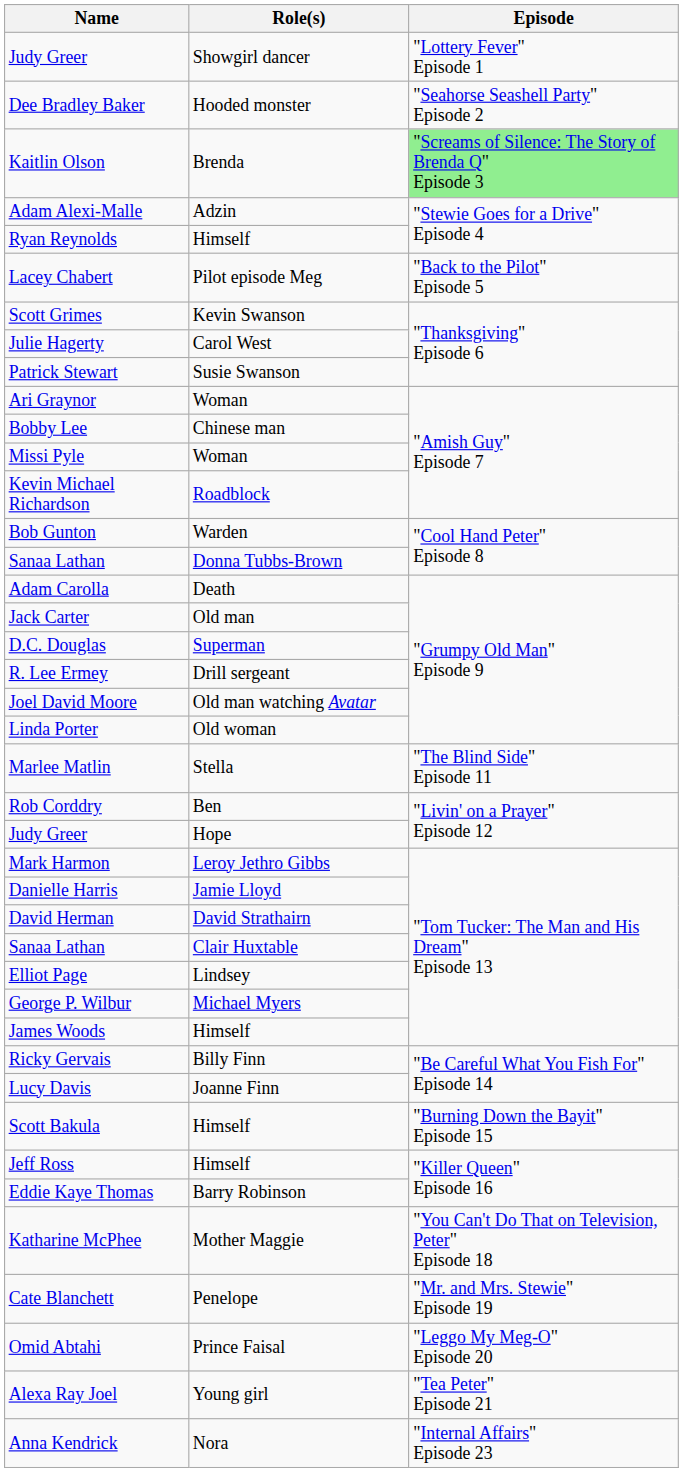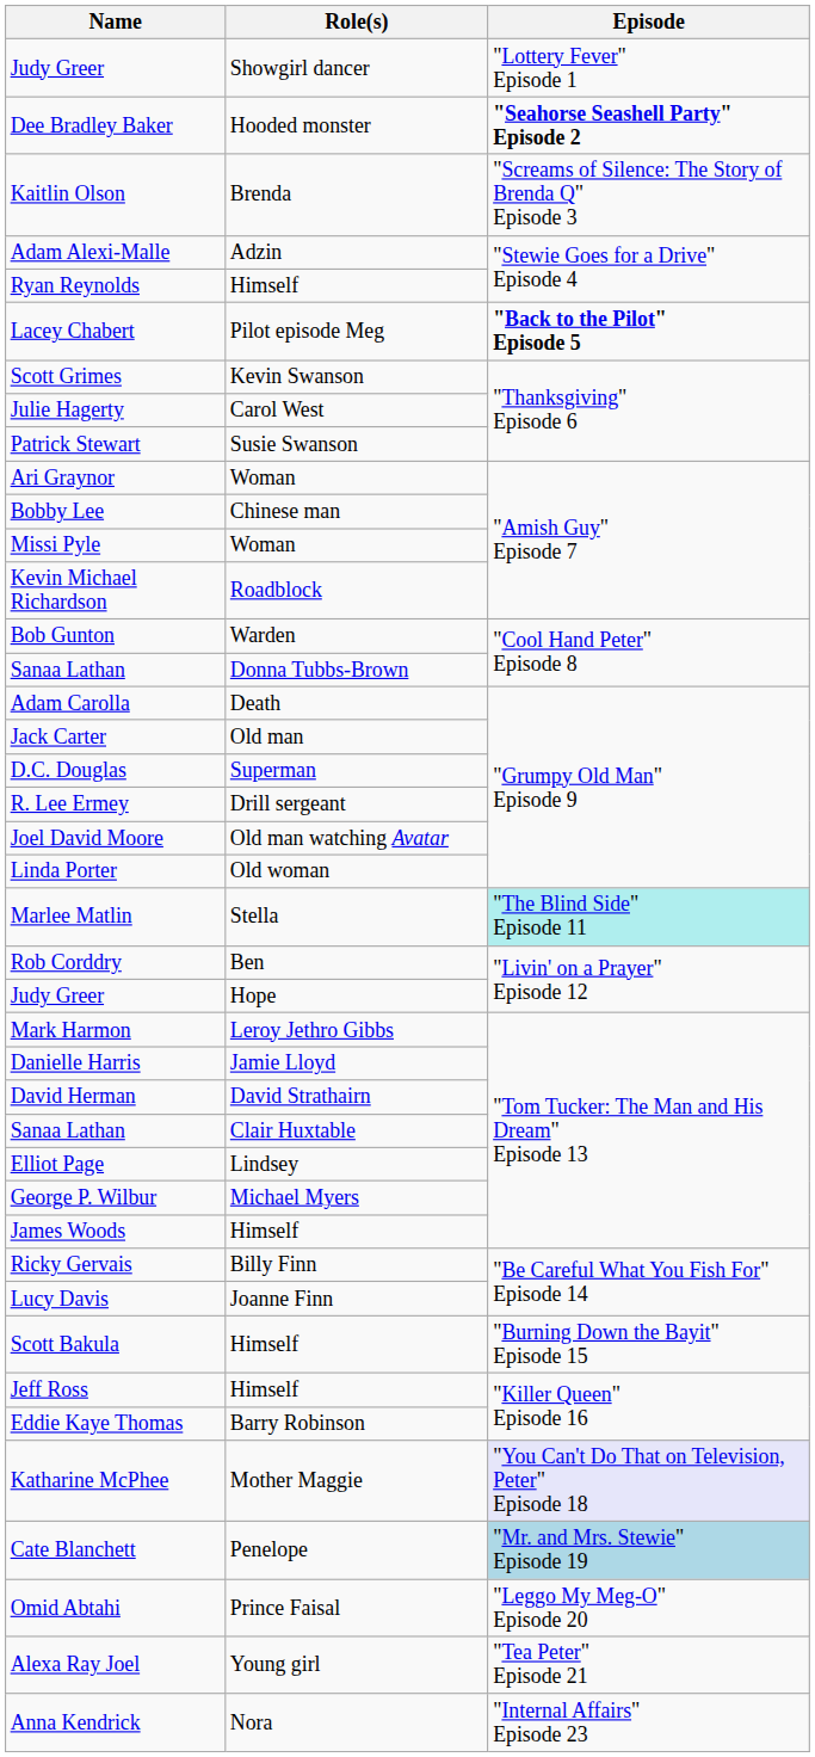Dee Bradley Baker | Episode: normal -> bold
Kaitlin Olson | Episode: lightgreen background -> no background
Lacey Chabert | Episode: normal -> bold
Marlee Matlin | Episode: no background -> paleturquoise background
Katharine McPhee | Episode: no background -> lavender background
Cate Blanchett | Episode: no background -> lightblue background
